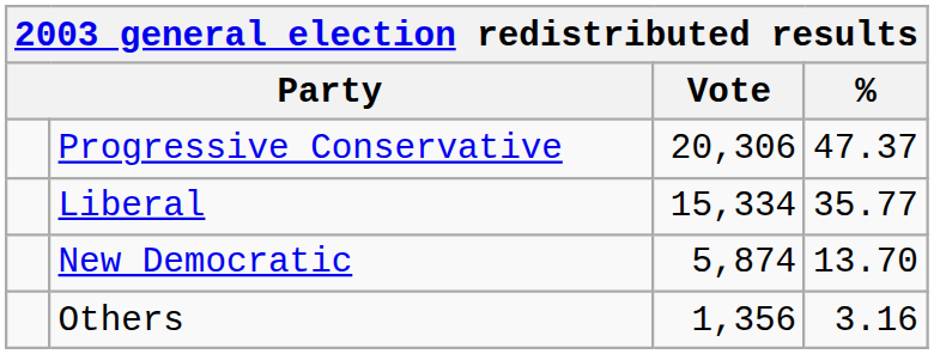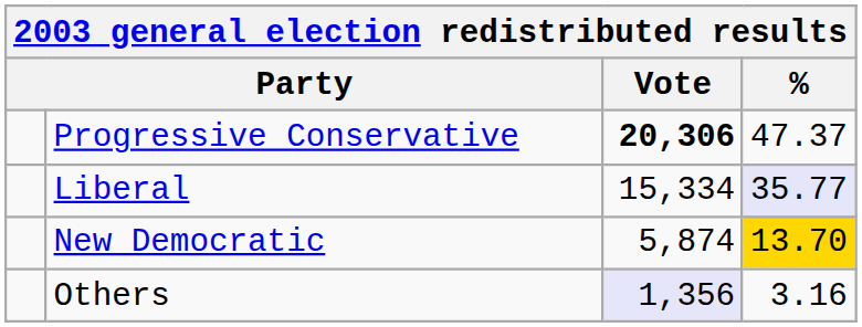Progressive Conservative | Vote: normal -> bold
Liberal | %: no background -> lavender background
New Democratic | %: no background -> gold background
Others | Vote: no background -> lavender background
